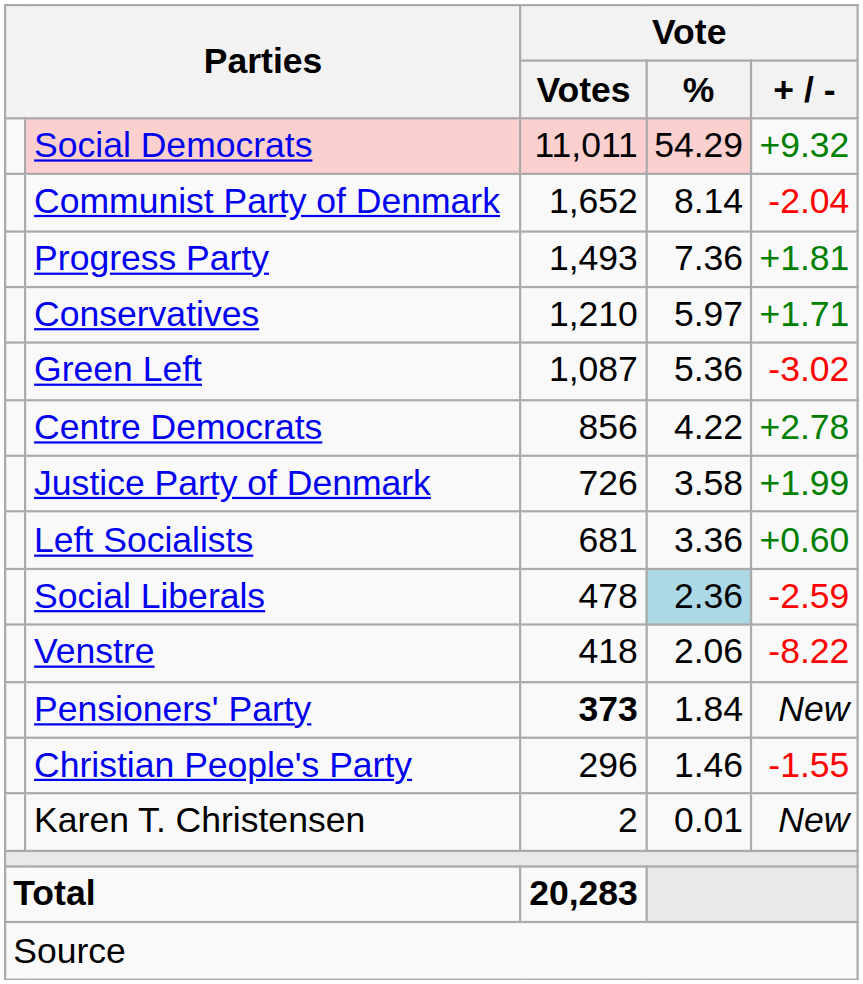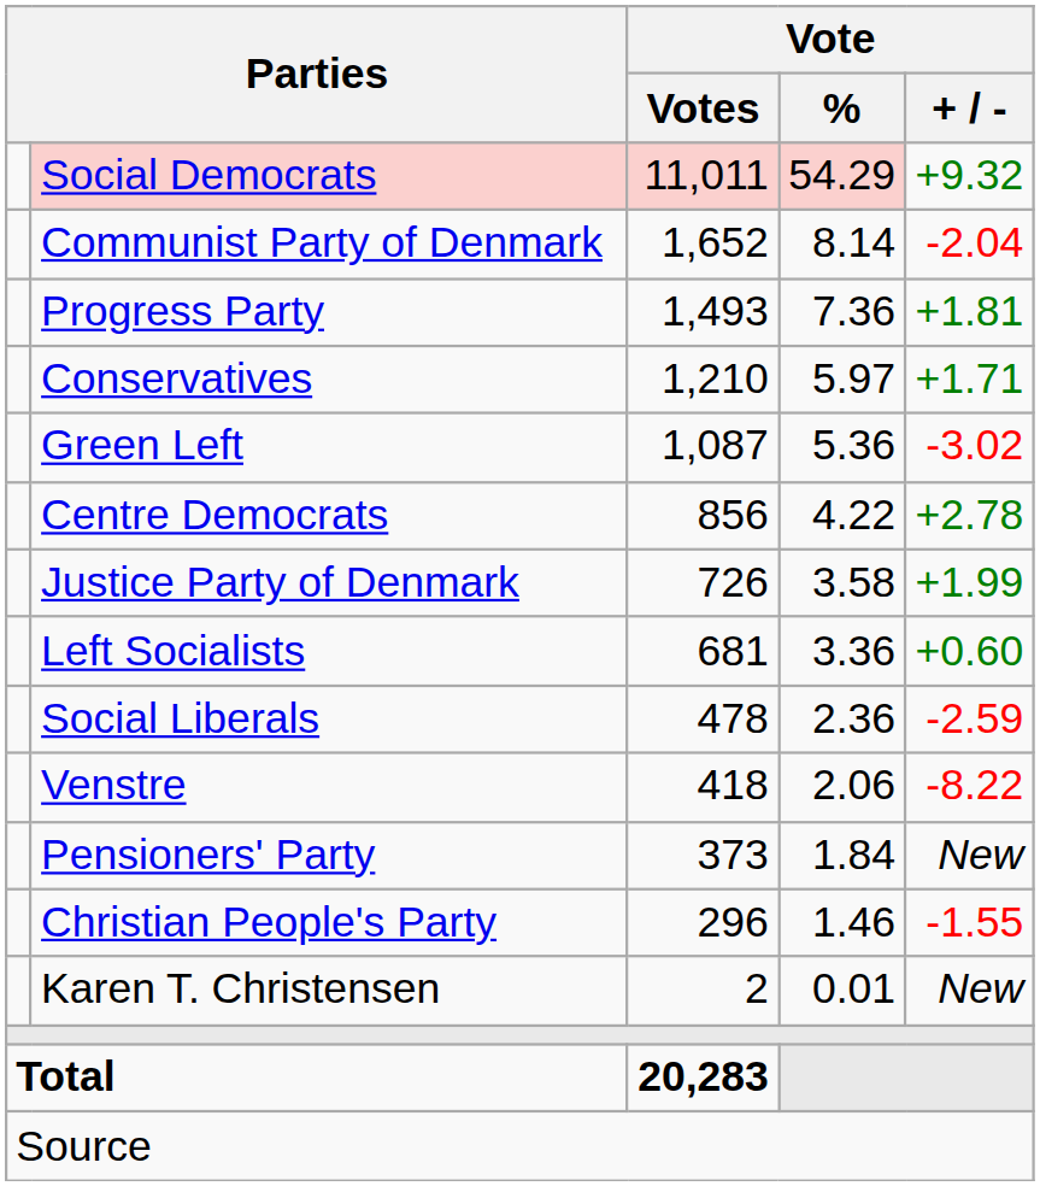Social Liberals | Vote / %: lightblue background -> no background
Pensioners' Party | Vote / Votes: bold -> normal
